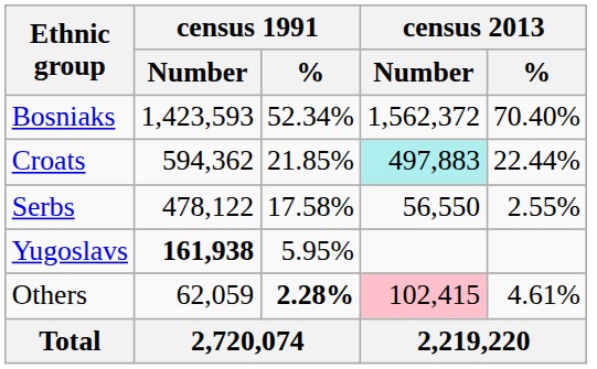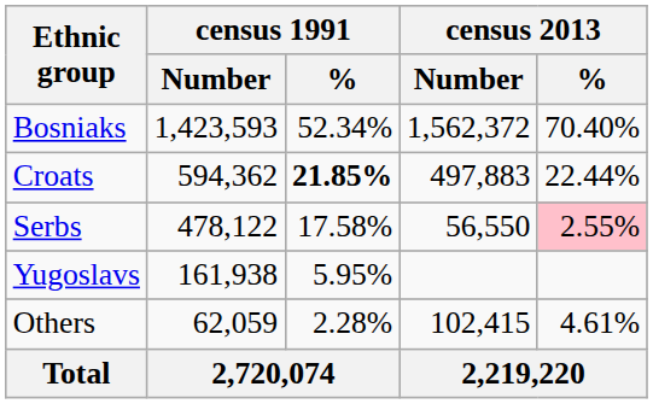Croats | census 1991 / %: normal -> bold
Croats | census 2013 / Number: paleturquoise background -> no background
Serbs | census 2013 / %: no background -> pink background
Yugoslavs | census 1991 / Number: bold -> normal
Others | census 1991 / %: bold -> normal
Others | census 2013 / Number: pink background -> no background
